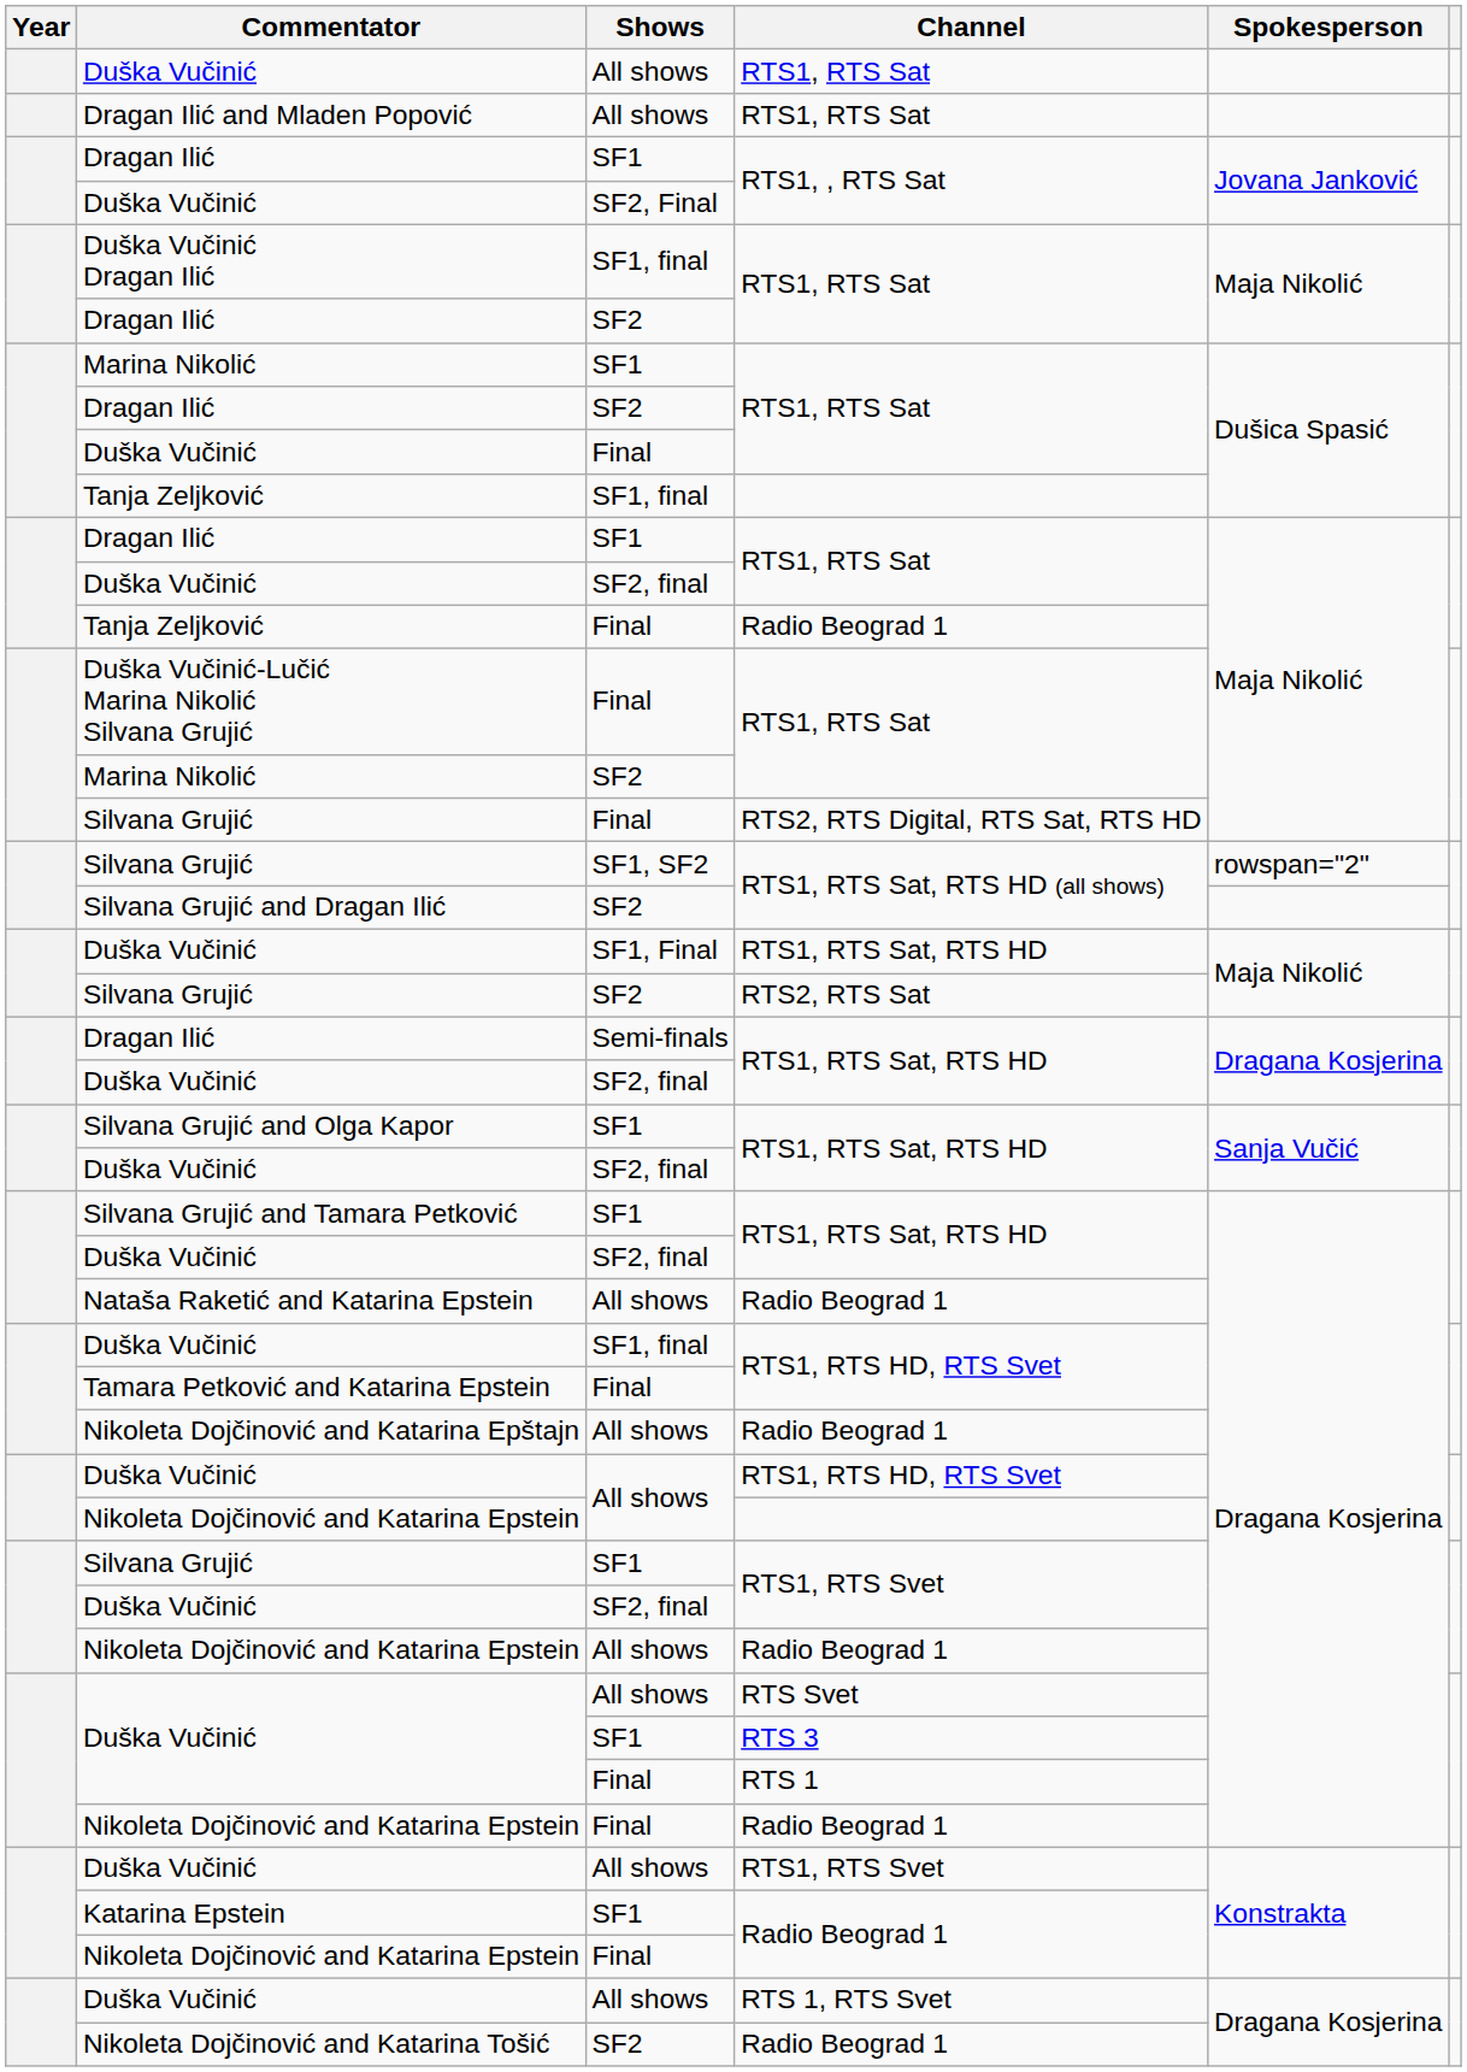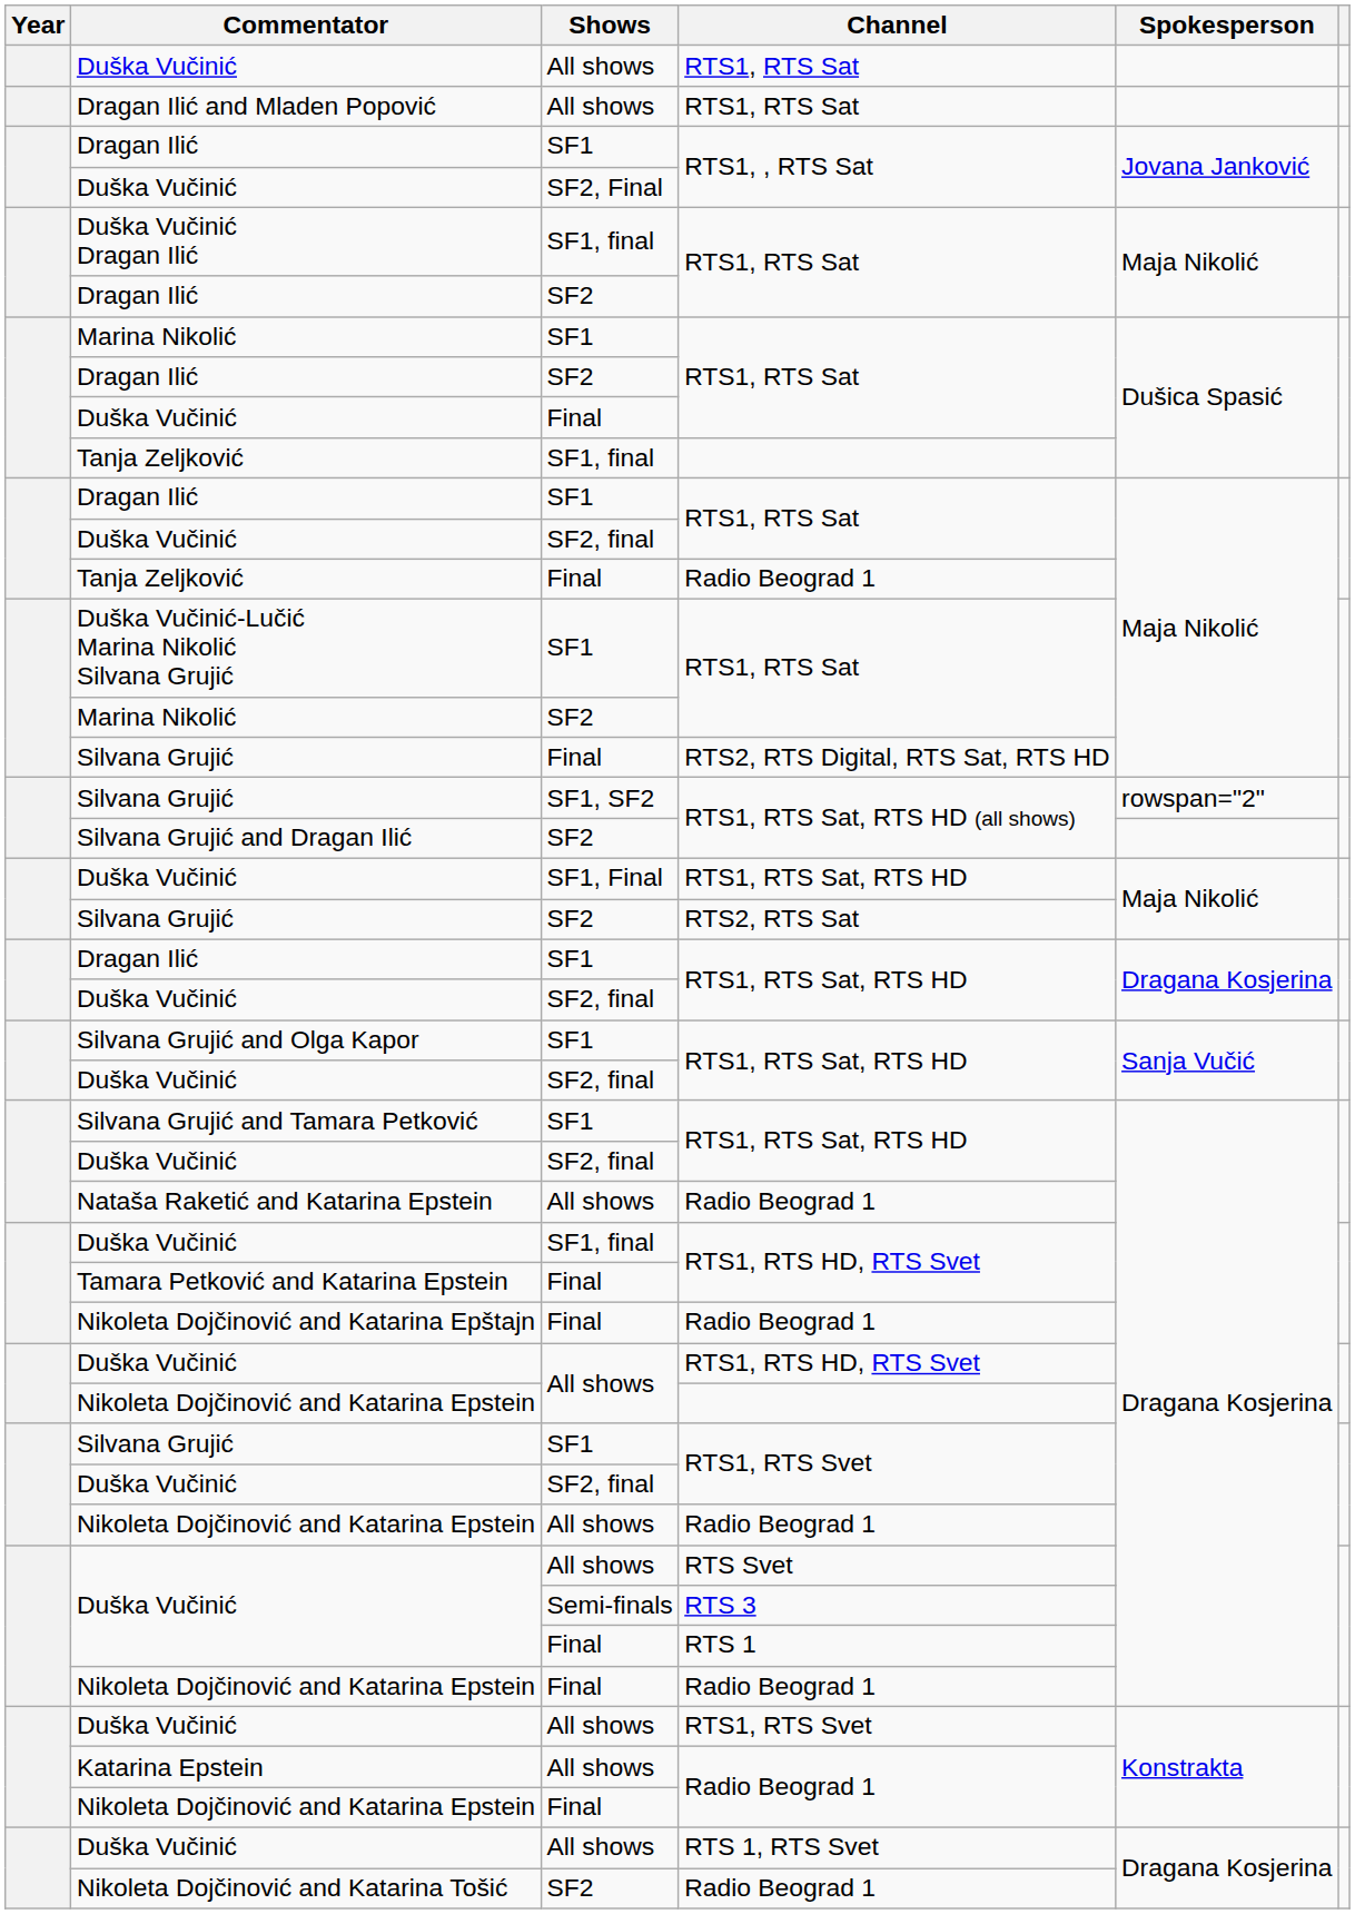Duška Vučinić-Lučić Marina Nikolić Silvana Grujić | Shows: Final -> SF1
Dragan Ilić / RTS1, RTS Sat, RTS HD | Shows: Semi-finals -> SF1
Nikoleta Dojčinović and Katarina Epštajn | Shows: All shows -> Final
Duška Vučinić / RTS 3 | Shows: SF1 -> Semi-finals
Katarina Epstein | Shows: SF1 -> All shows
